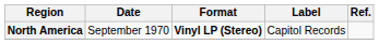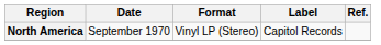North America | Format: bold -> normal
